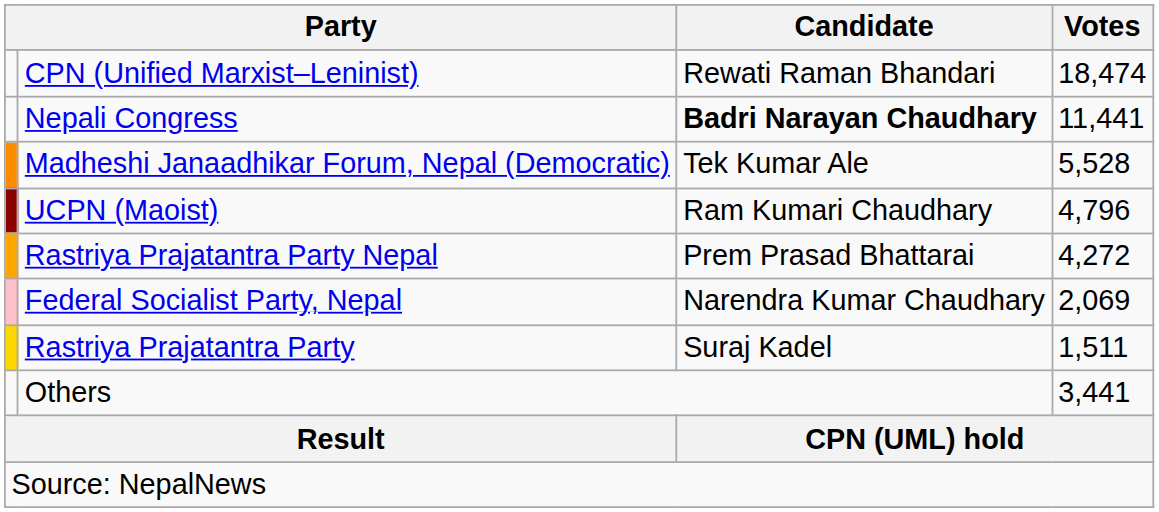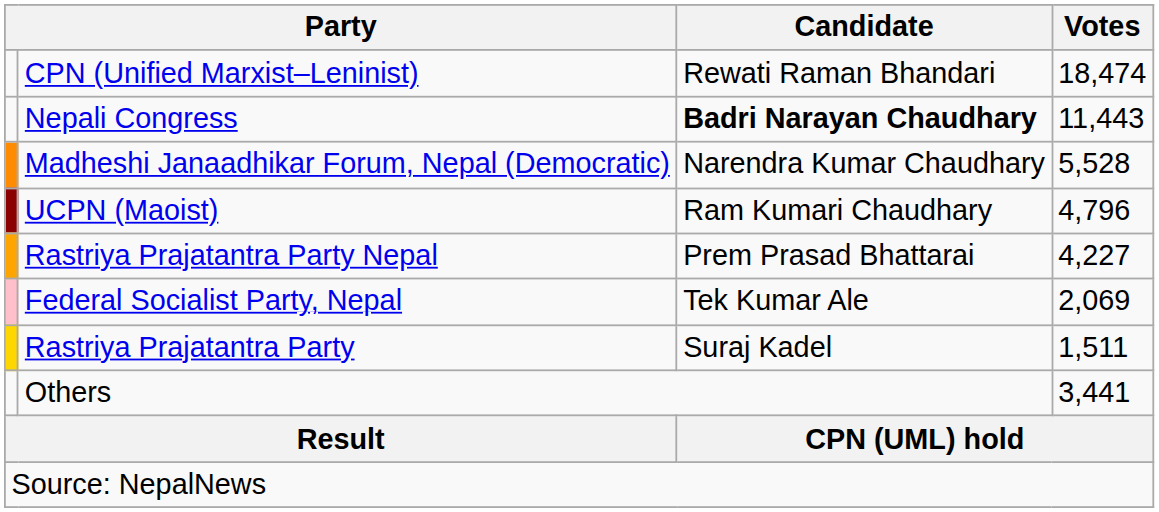Nepali Congress | Votes: 11,441 -> 11,443
Madheshi Janaadhikar Forum, Nepal (Democratic) | Candidate: Tek Kumar Ale -> Narendra Kumar Chaudhary
Rastriya Prajatantra Party Nepal | Votes: 4,272 -> 4,227
Federal Socialist Party, Nepal | Candidate: Narendra Kumar Chaudhary -> Tek Kumar Ale
